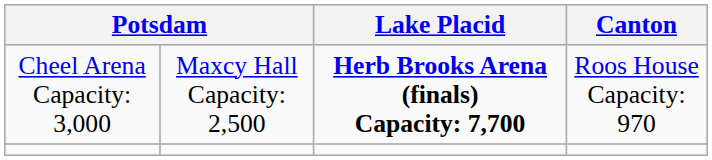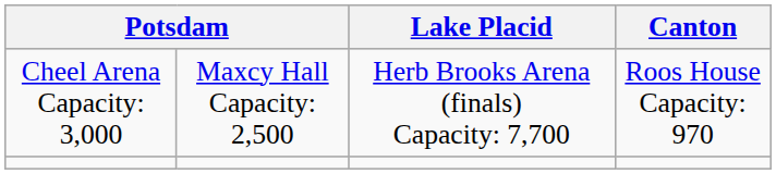Cheel Arena Capacity: 3,000 | Lake Placid: bold -> normal
